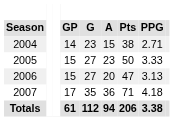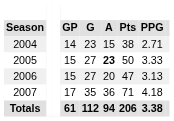2005 | A: normal -> bold
